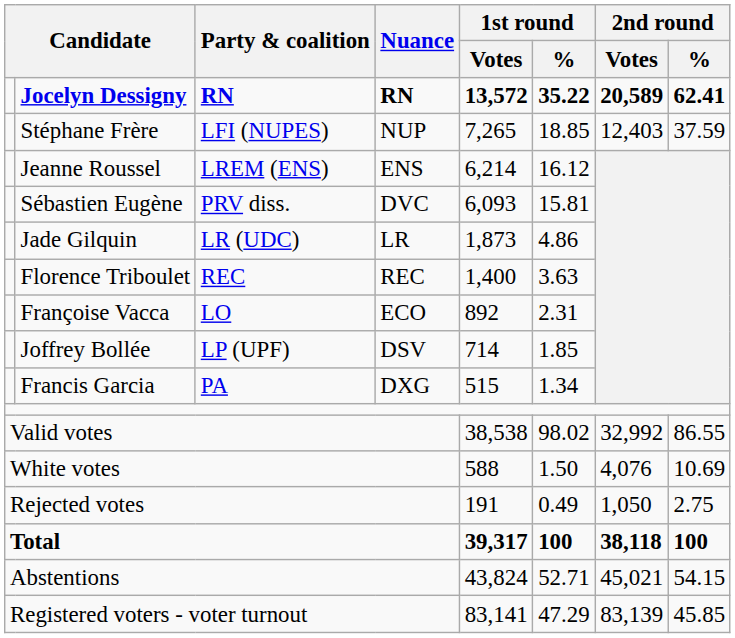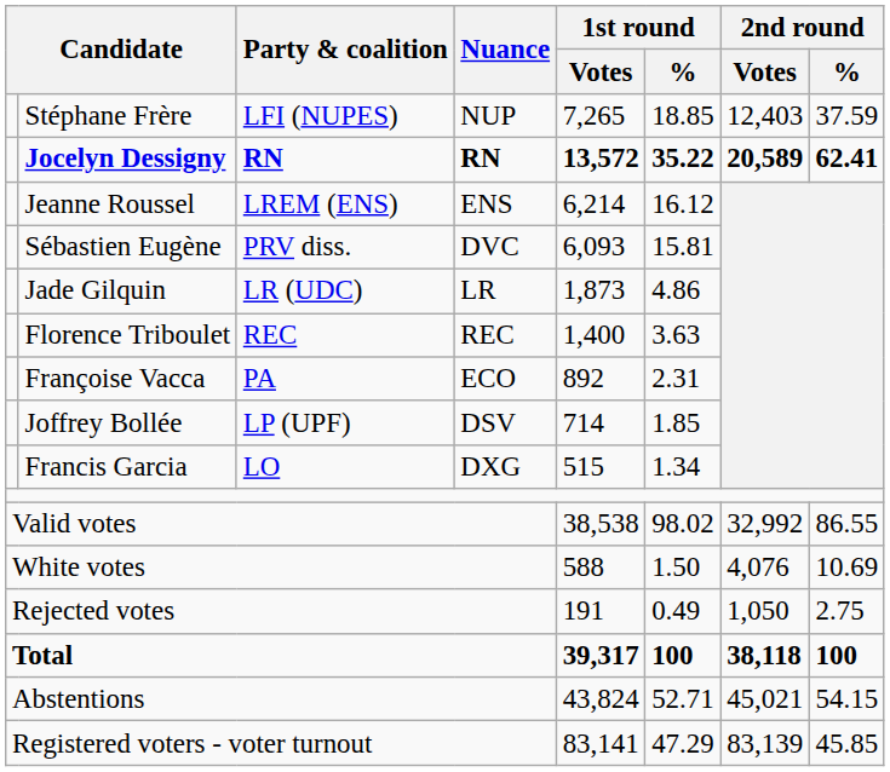rows swapped: Jocelyn Dessigny <-> Stéphane Frère
Françoise Vacca | Party & coalition: LO -> PA
Francis Garcia | Party & coalition: PA -> LO
